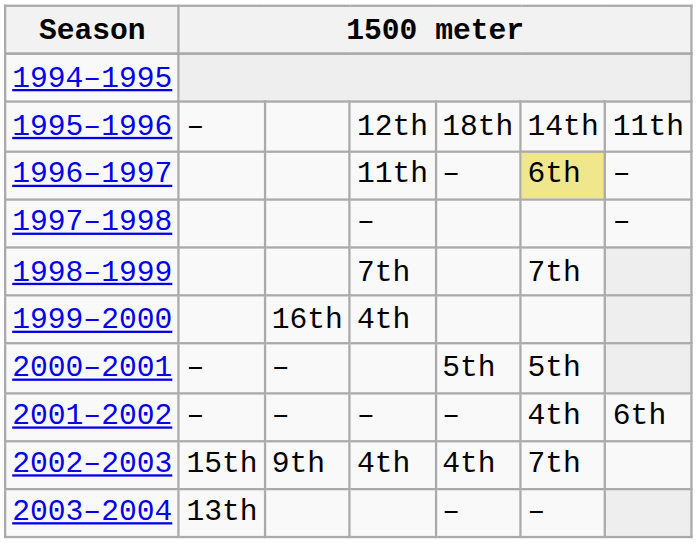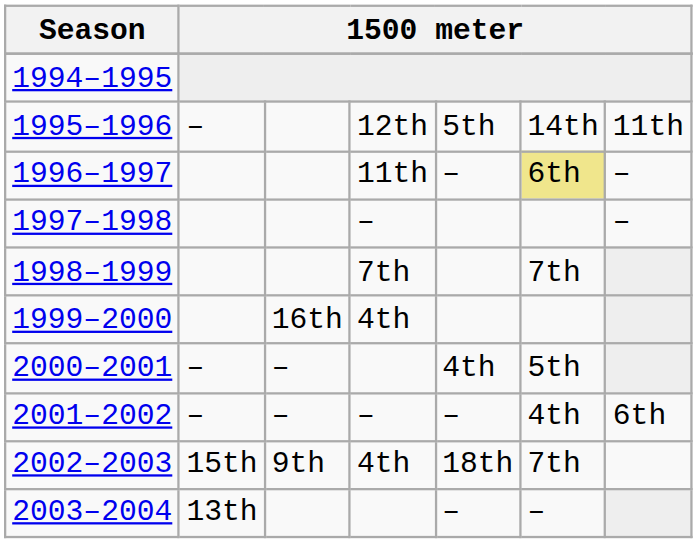1995–1996 | column 5: 18th -> 5th
2000–2001 | column 5: 5th -> 4th
2002–2003 | column 5: 4th -> 18th
